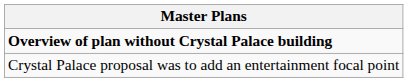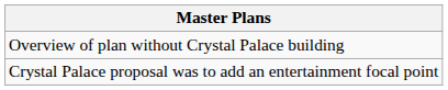row 2 | column 1: bold -> normal
